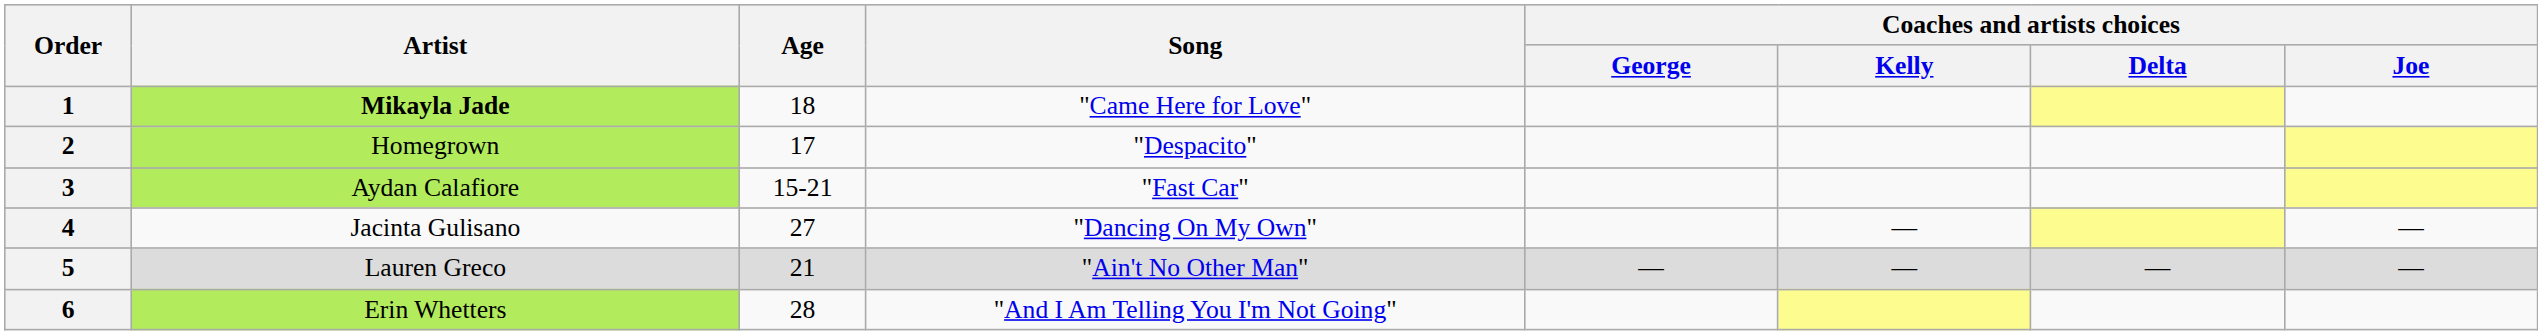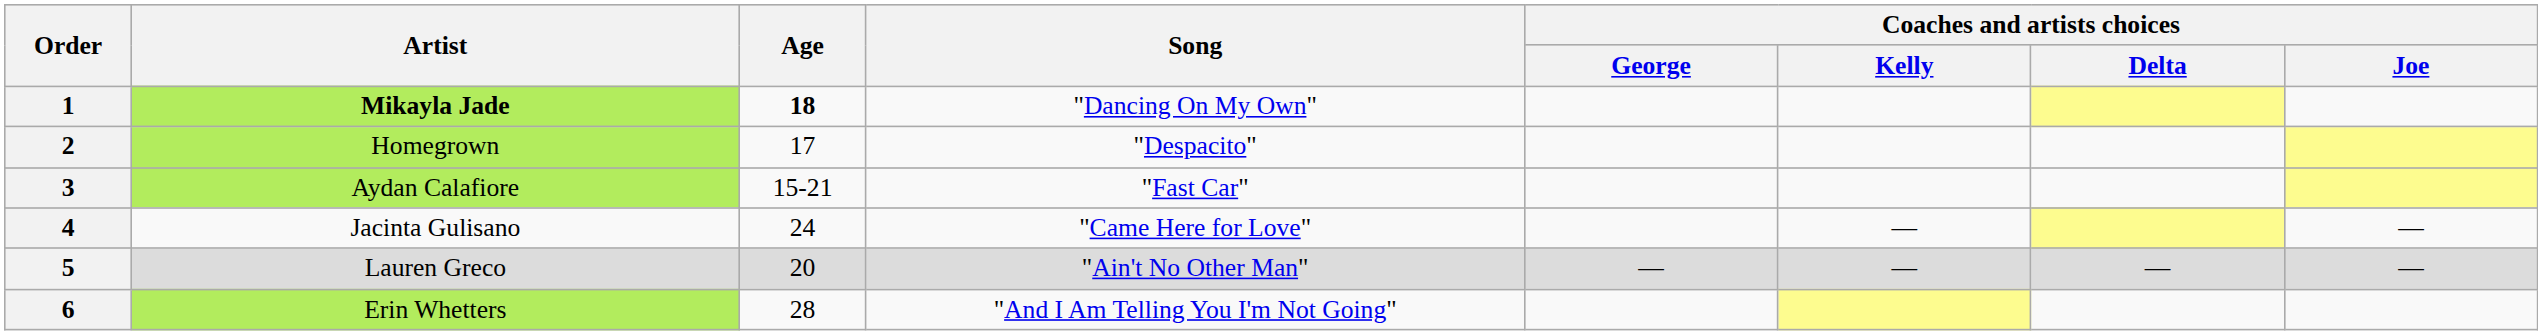1 | Age: normal -> bold
1 | Song: "Came Here for Love" -> "Dancing On My Own"
4 | Age: 27 -> 24
4 | Song: "Dancing On My Own" -> "Came Here for Love"
5 | Age: 21 -> 20
